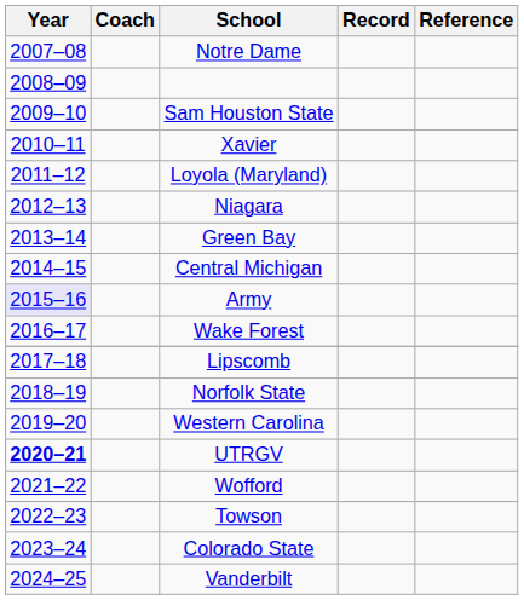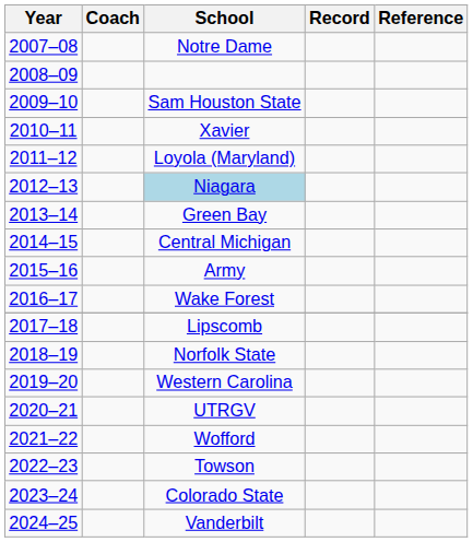Niagara | School: no background -> lightblue background
Army | Year: lavender background -> no background
UTRGV | Year: bold -> normal
